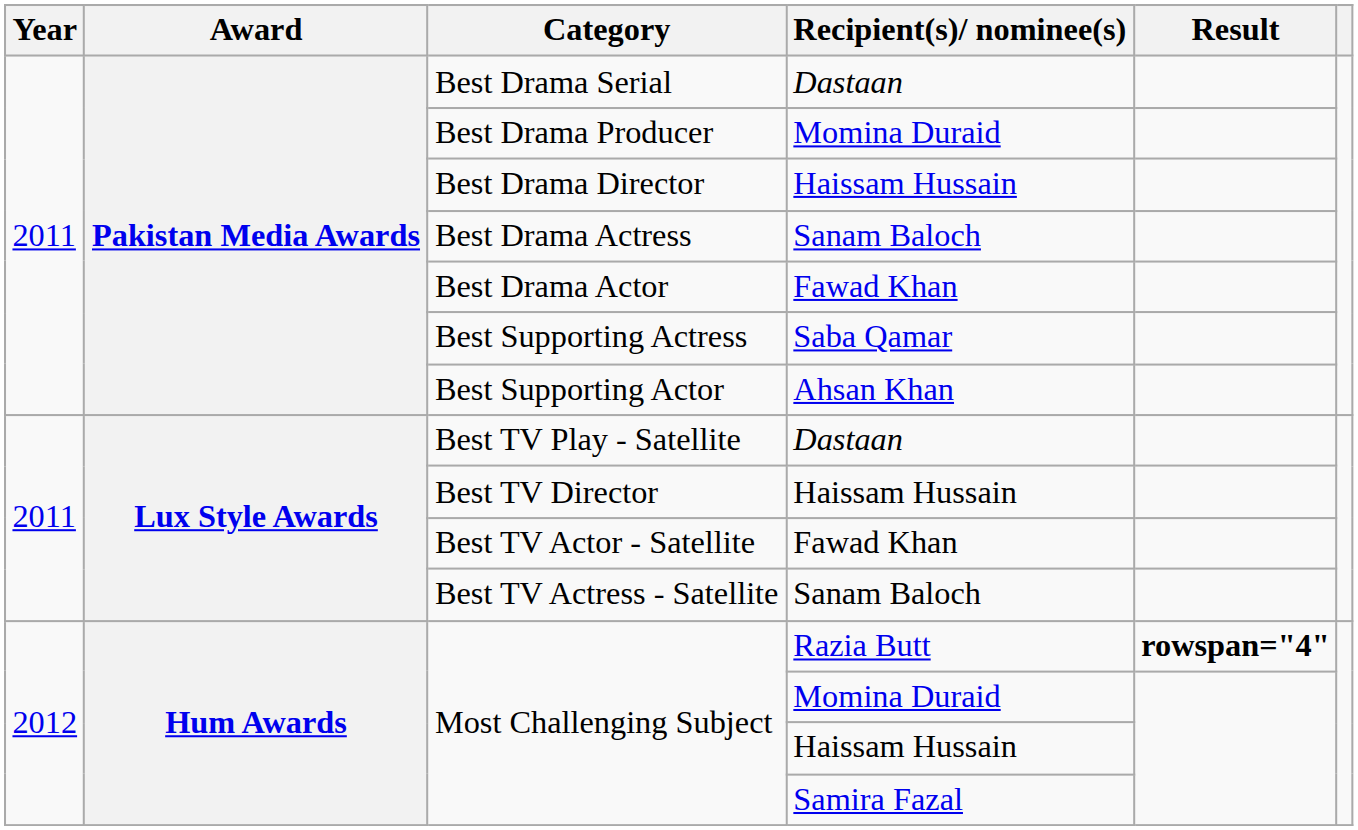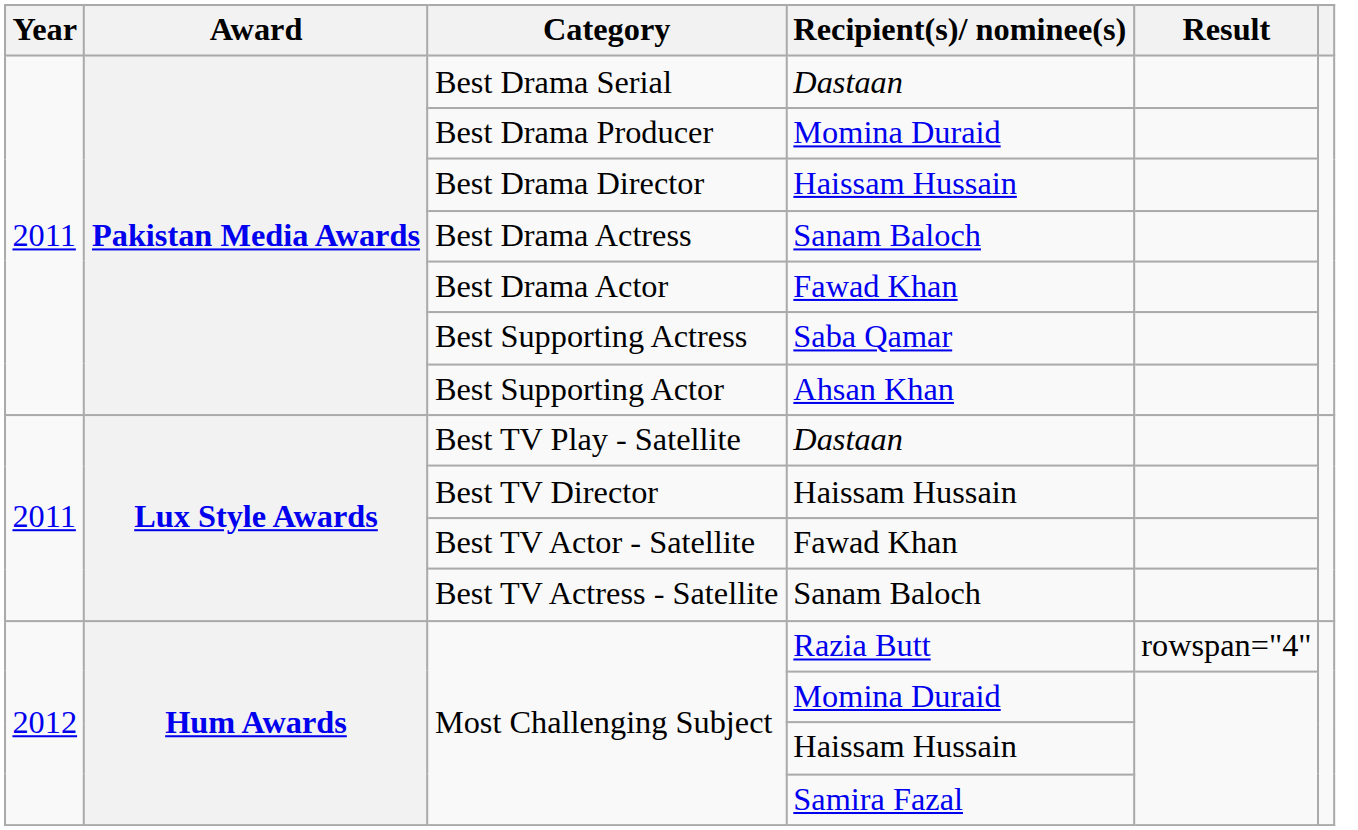Most Challenging Subject / Razia Butt | Result: bold -> normal
